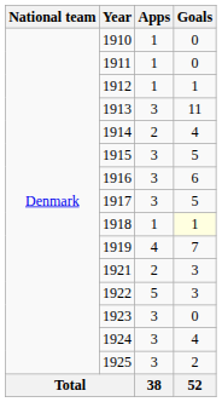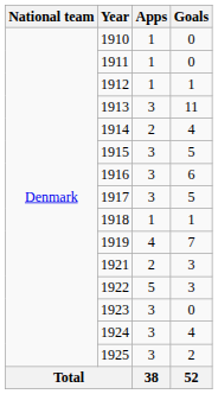1918 | Goals: lightyellow background -> no background
